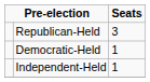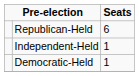Republican-Held | column 3: 3 -> 6
rows swapped: Democratic-Held <-> Independent-Held
